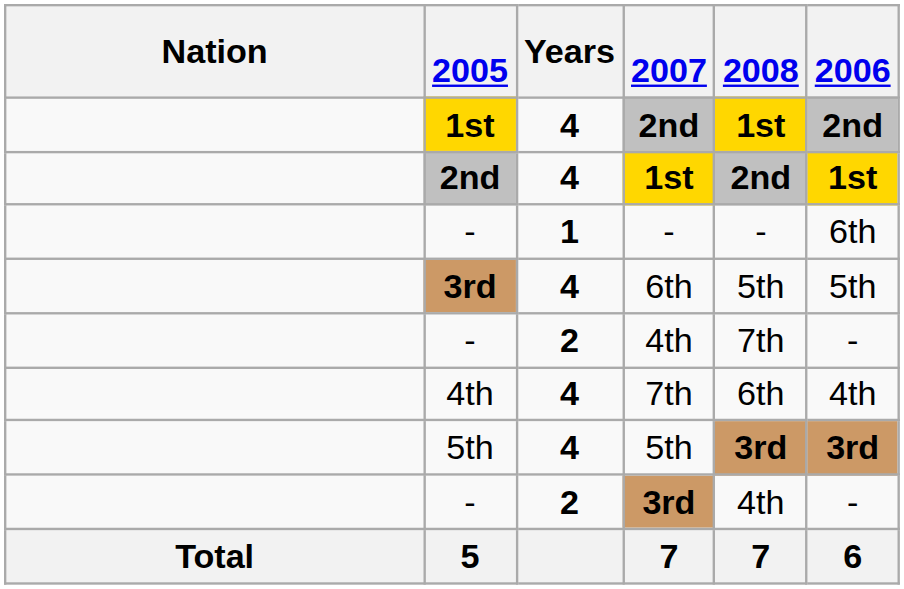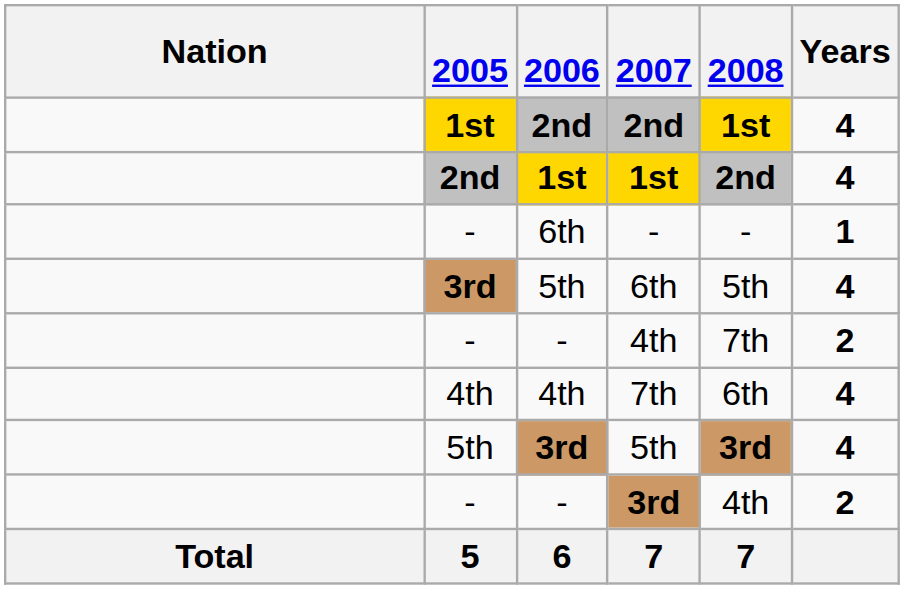columns swapped: 2006 <-> Years
